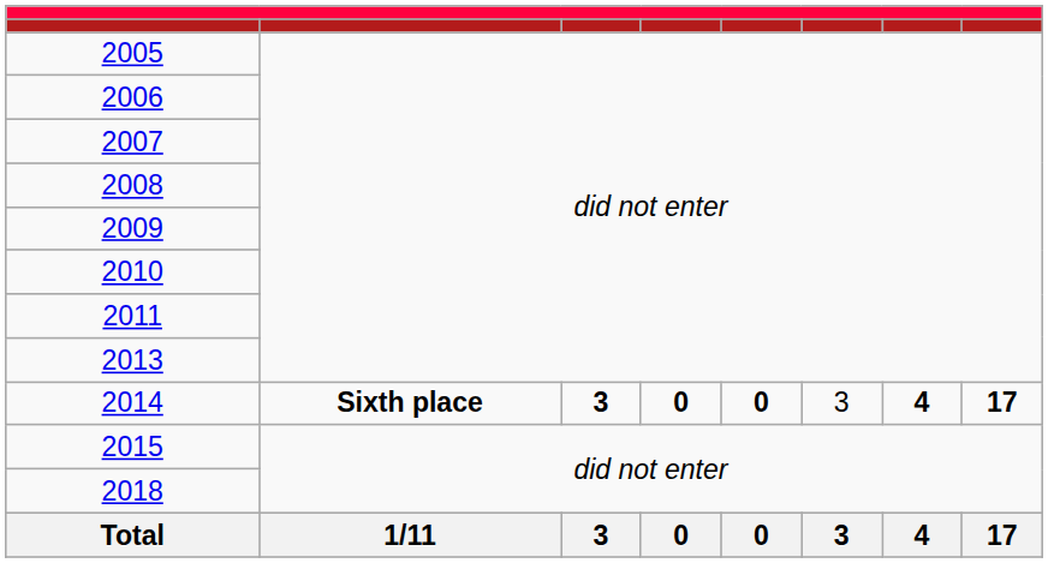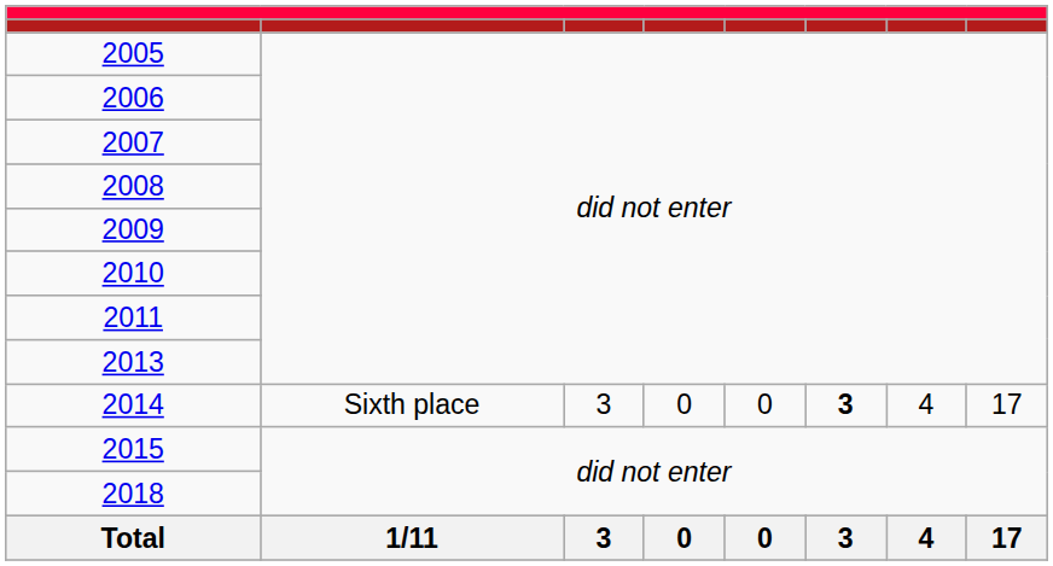2014 | column 2: bold -> normal
2014 | column 3: bold -> normal
2014 | column 4: bold -> normal
2014 | column 5: bold -> normal
2014 | column 6: normal -> bold
2014 | column 7: bold -> normal
2014 | column 8: bold -> normal
